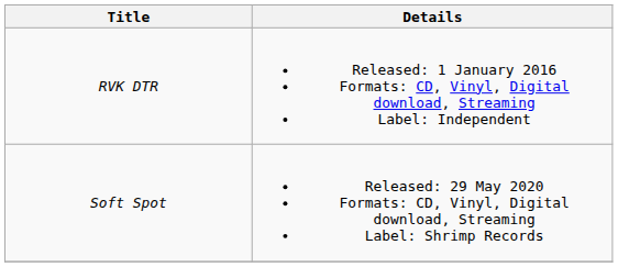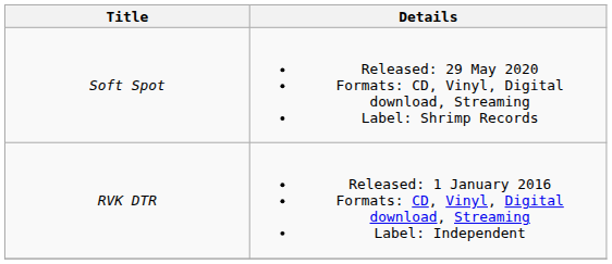rows swapped: RVK DTR <-> Soft Spot
